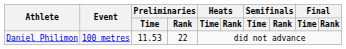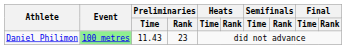Daniel Philimon | Event: no background -> lightgreen background
Daniel Philimon | Preliminaries / Time: 11.53 -> 11.43
Daniel Philimon | Preliminaries / Rank: 22 -> 23
